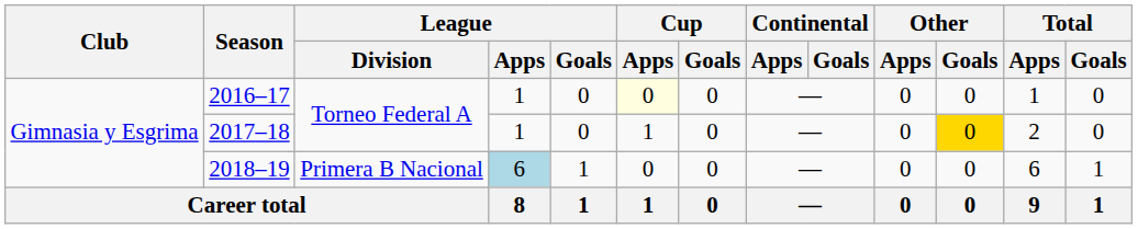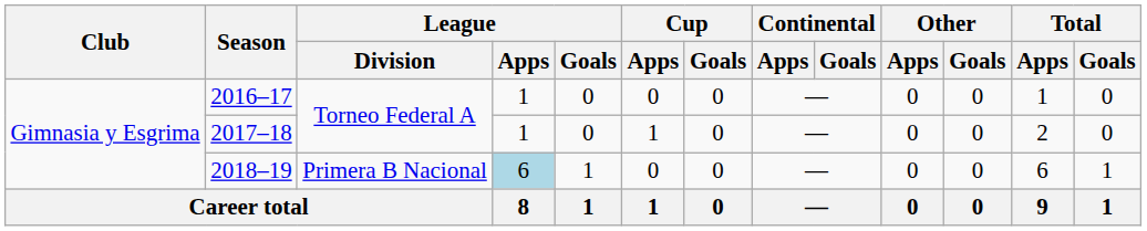2016–17 | Cup / Apps: lightyellow background -> no background
2017–18 | Other / Goals: gold background -> no background
